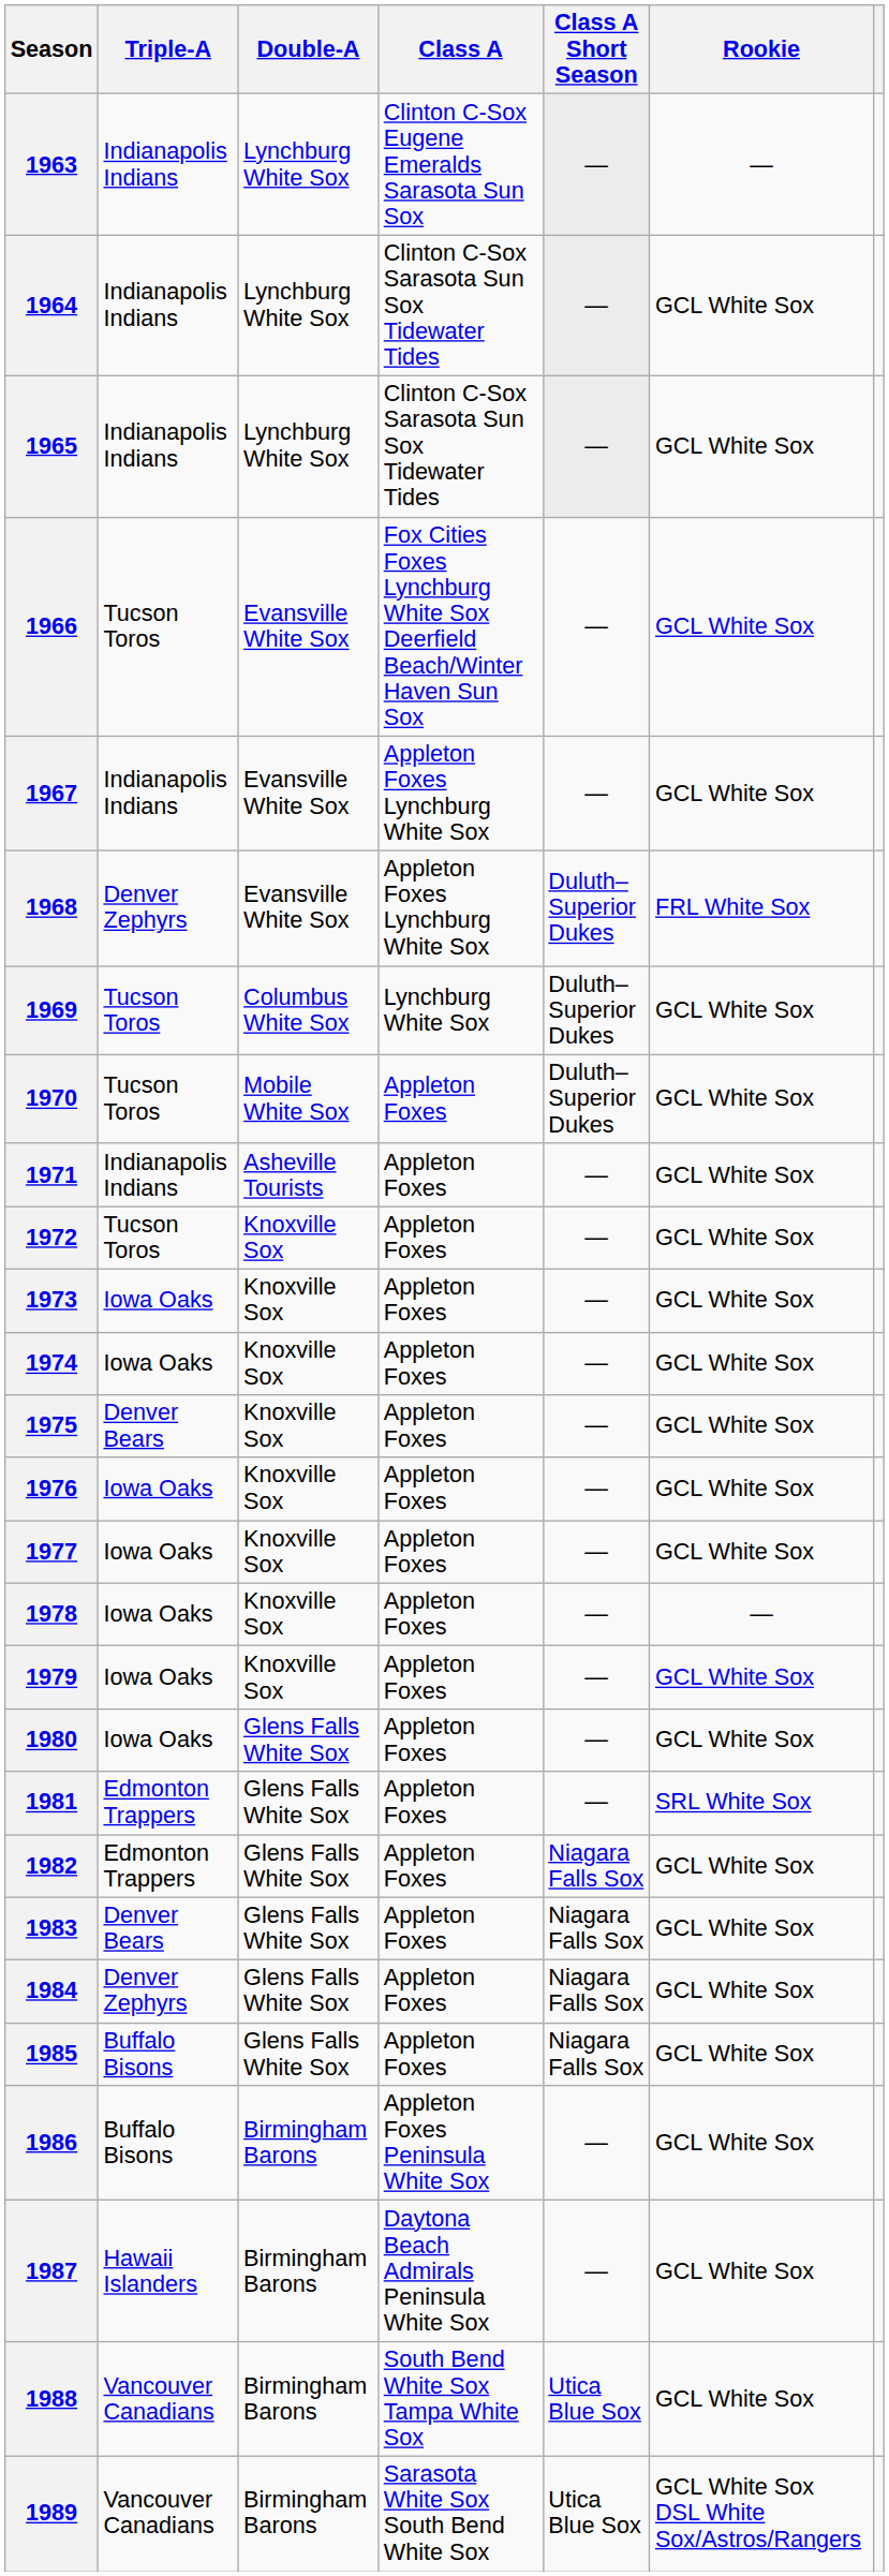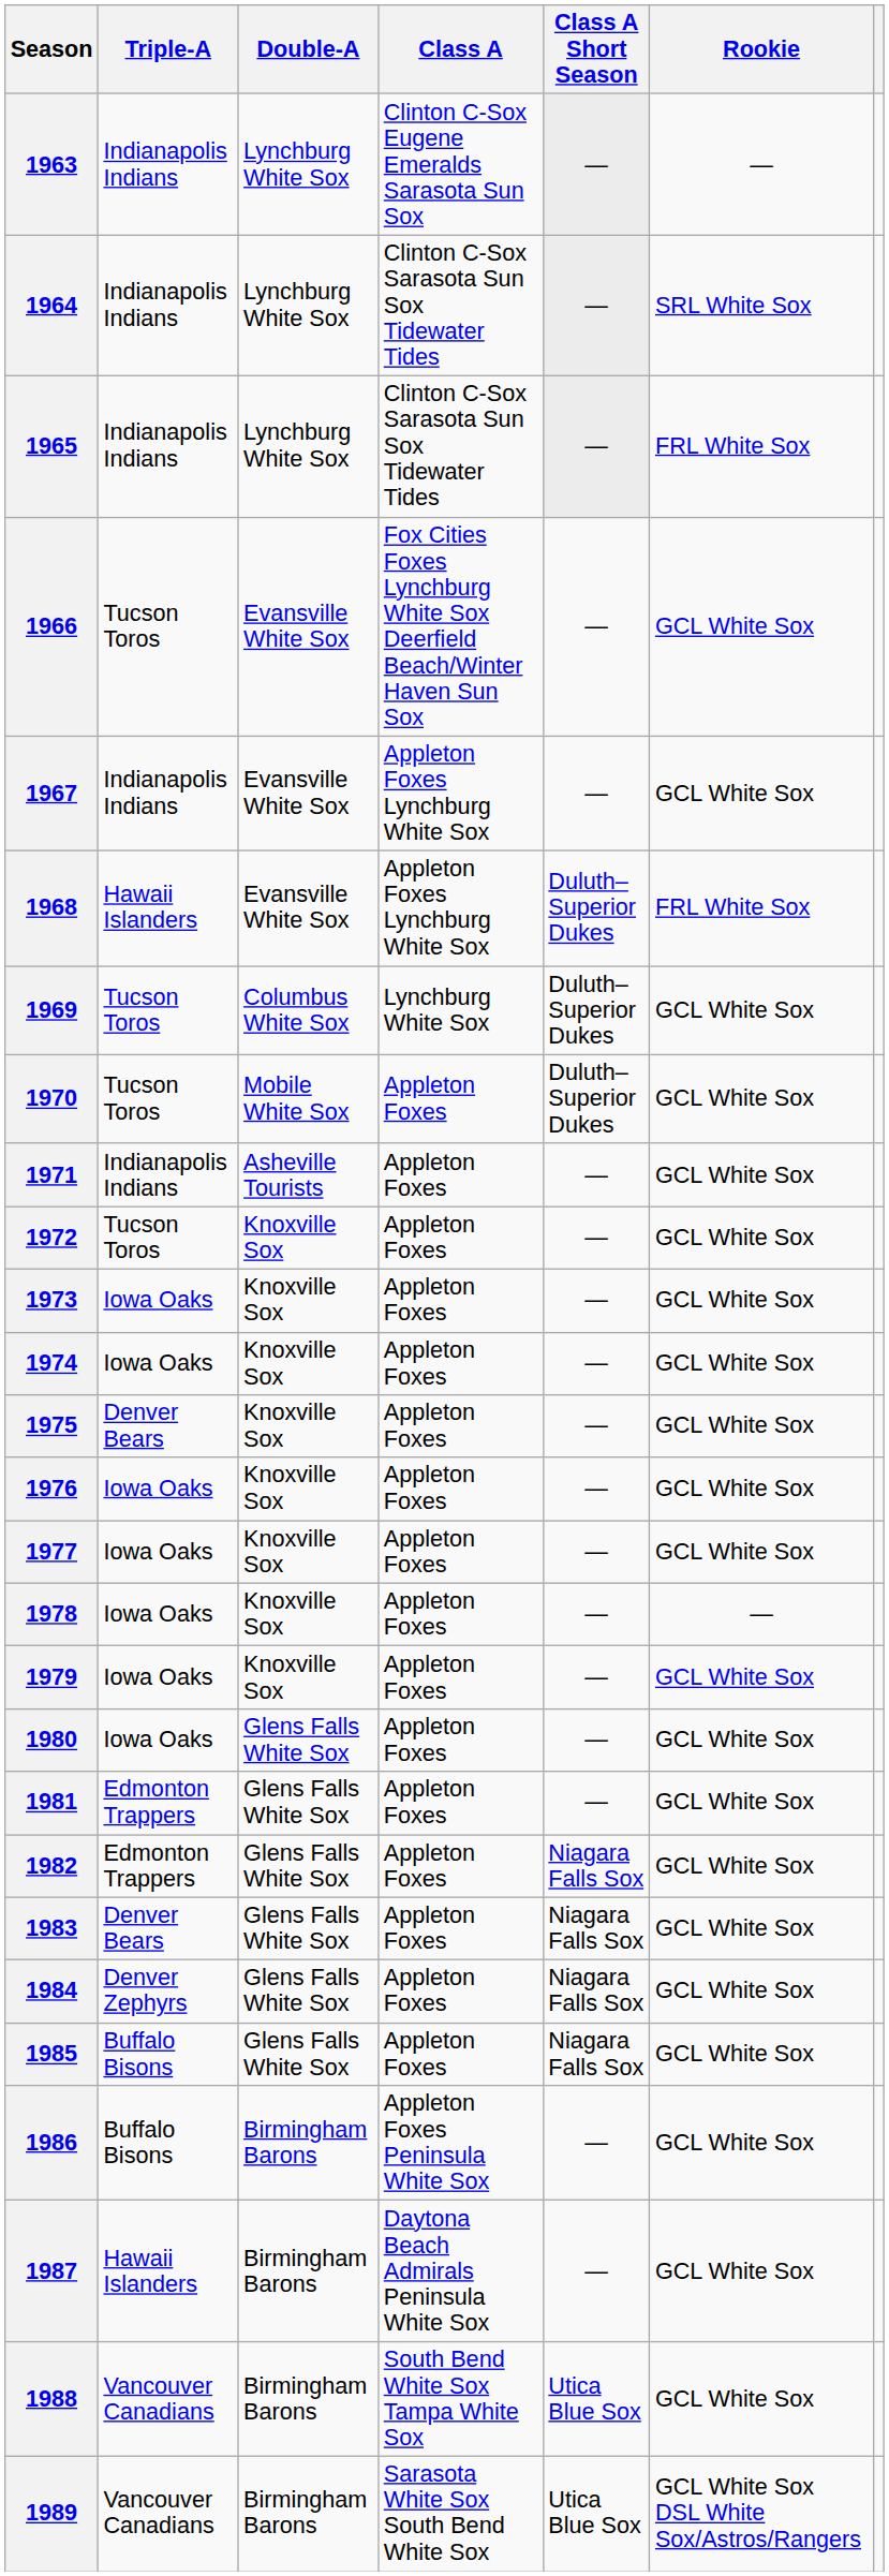1964 | Rookie: GCL White Sox -> SRL White Sox
1965 | Rookie: GCL White Sox -> FRL White Sox
1968 | Triple-A: Denver Zephyrs -> Hawaii Islanders
1981 | Rookie: SRL White Sox -> GCL White Sox
